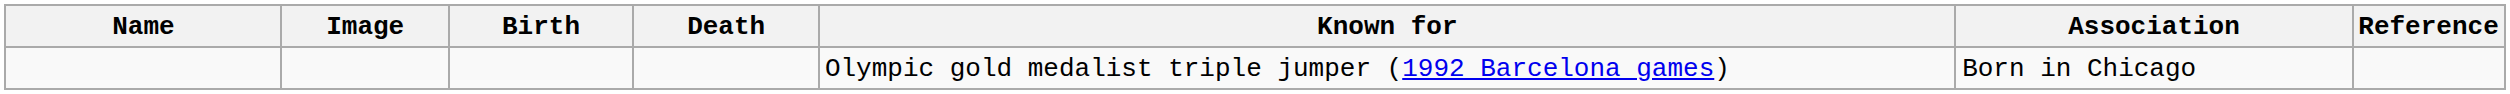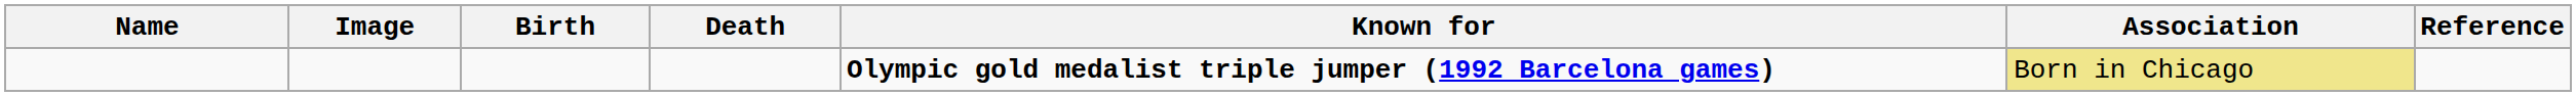row 2 | Known for: normal -> bold
row 2 | Association: no background -> khaki background
